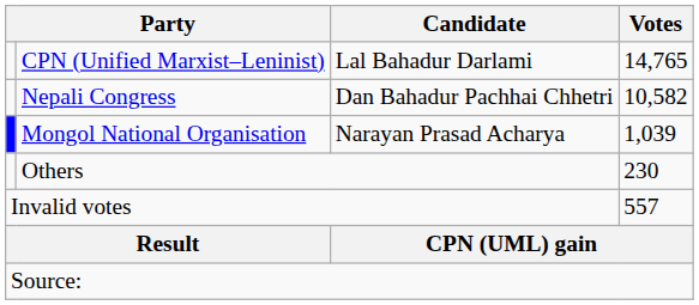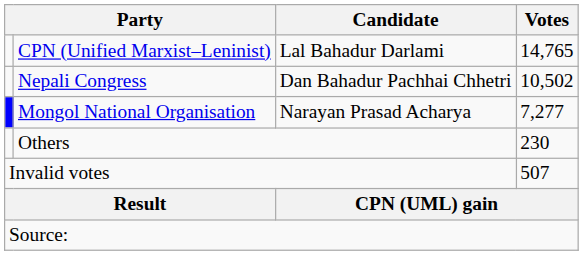Nepali Congress | Votes: 10,582 -> 10,502
Mongol National Organisation | Votes: 1,039 -> 7,277
Invalid votes | Votes: 557 -> 507
